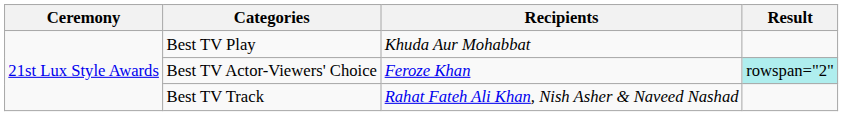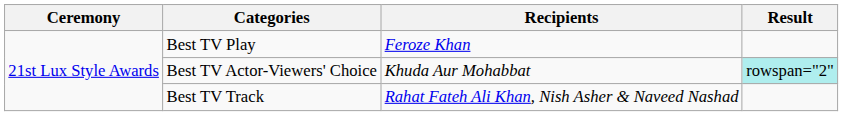Best TV Play | Recipients: Khuda Aur Mohabbat -> Feroze Khan
Best TV Actor-Viewers' Choice | Recipients: Feroze Khan -> Khuda Aur Mohabbat
